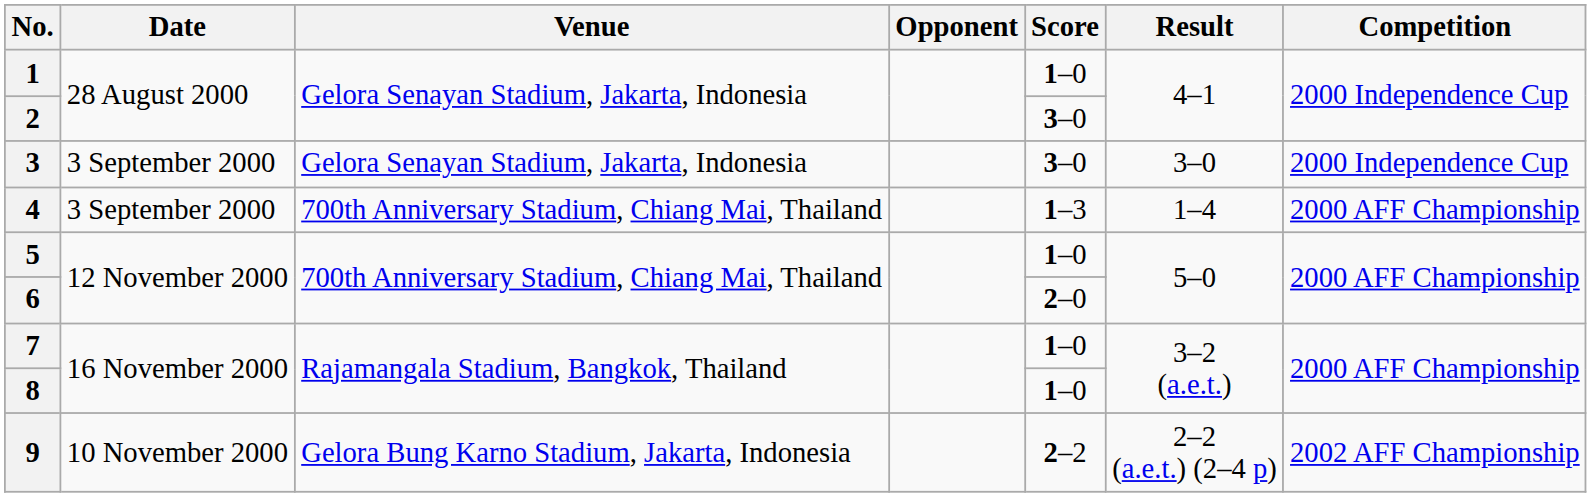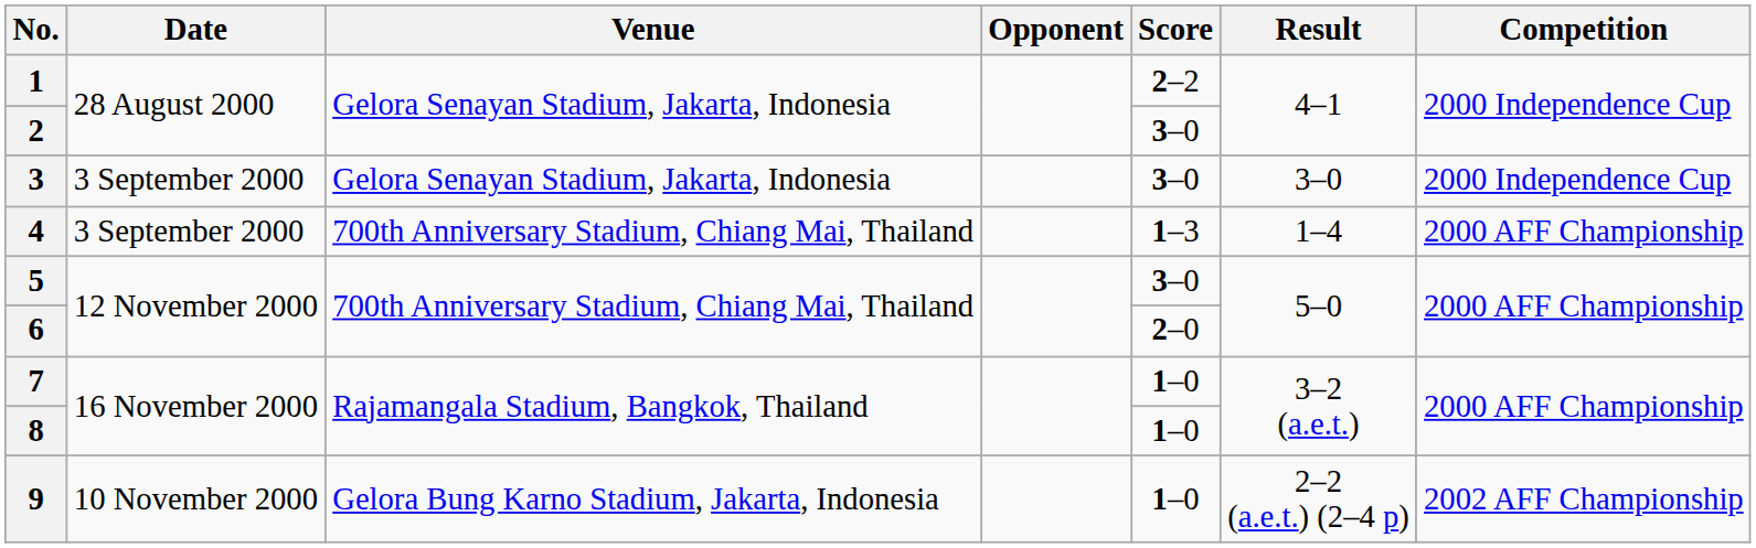1 | Score: 1–0 -> 2–2
5 | Score: 1–0 -> 3–0
9 | Score: 2–2 -> 1–0
